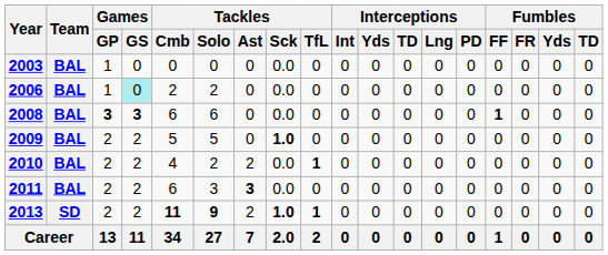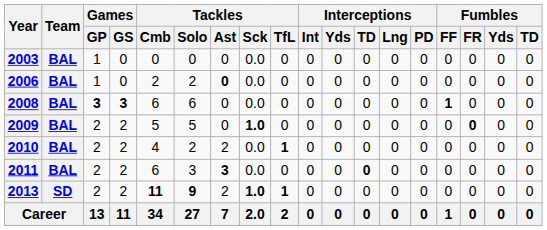2006 | Games / GS: paleturquoise background -> no background
2006 | Tackles / Ast: normal -> bold
2009 | Fumbles / FR: normal -> bold
2011 | Interceptions / TD: normal -> bold
